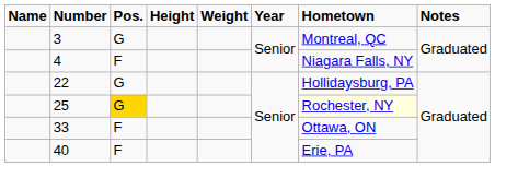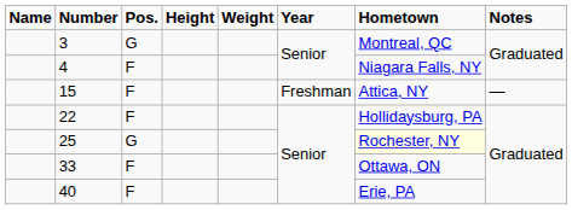+ row: 15 | F | Freshman | Attica, NY | —
22 | Pos.: G -> F
25 | Pos.: gold background -> no background
